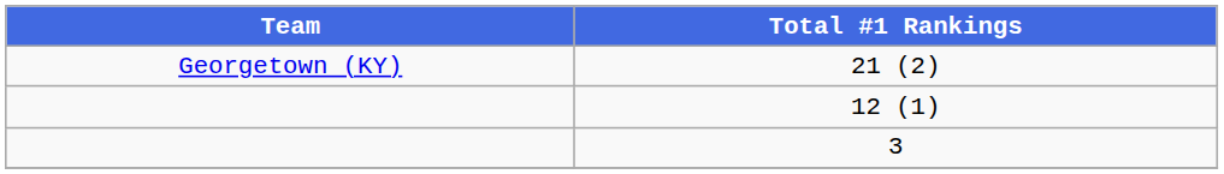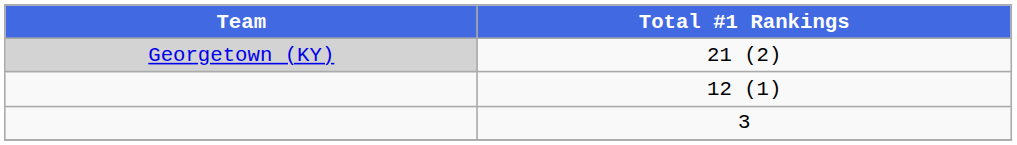21 (2) | Team: no background -> lightgrey background
